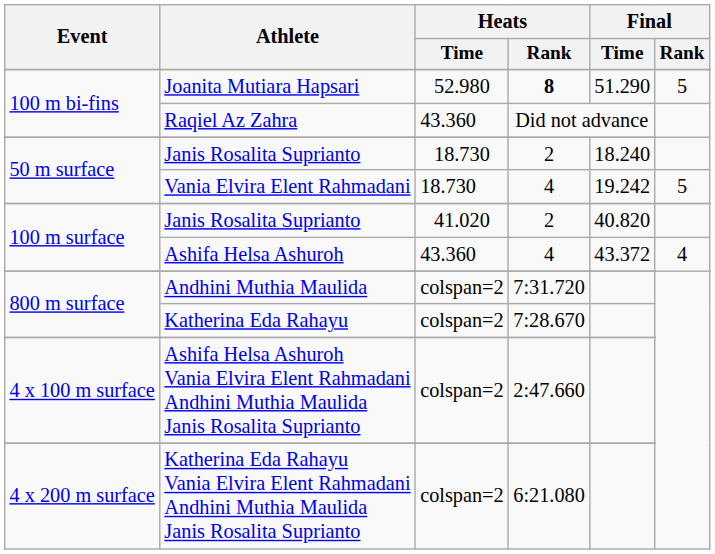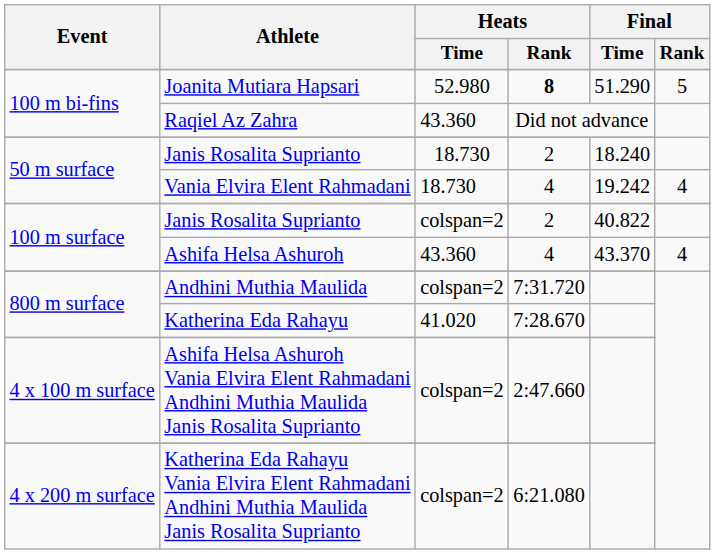Vania Elvira Elent Rahmadani | Final / Rank: 5 -> 4
100 m surface / Janis Rosalita Suprianto | Heats / Time: 41.020 -> colspan=2
100 m surface / Janis Rosalita Suprianto | Final / Time: 40.820 -> 40.822
Ashifa Helsa Ashuroh | Final / Time: 43.372 -> 43.370
Katherina Eda Rahayu | Heats / Time: colspan=2 -> 41.020
